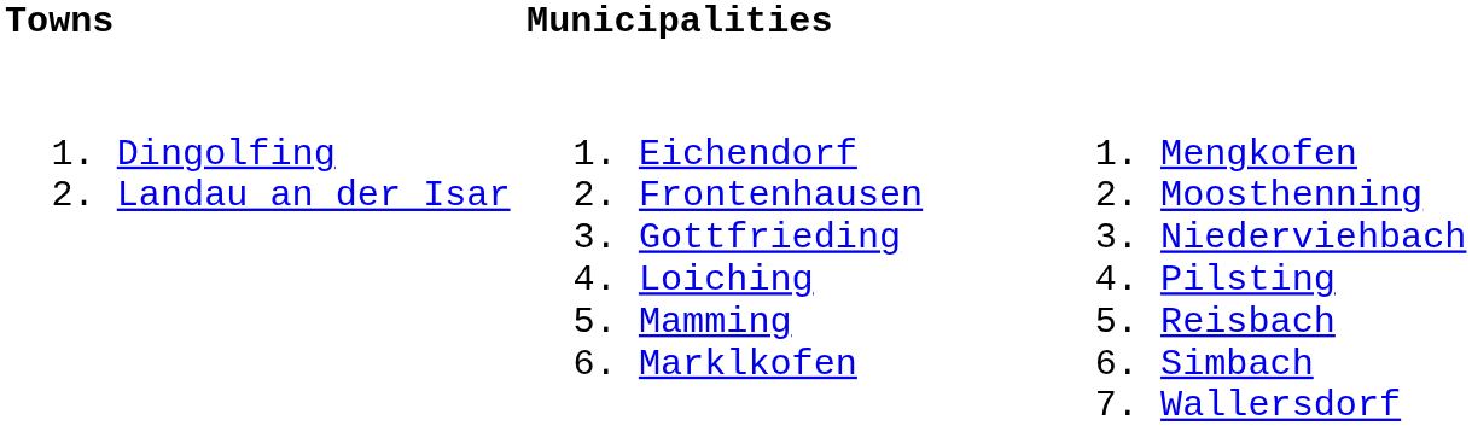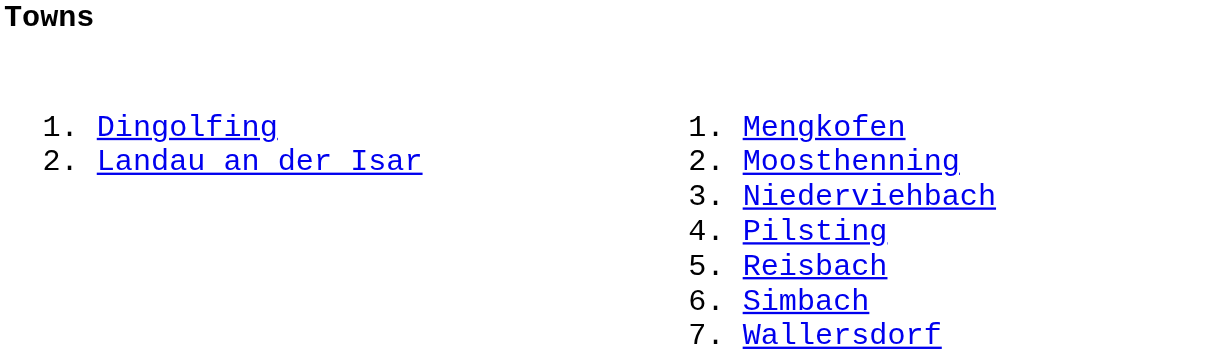- column: Municipalities | Eichendorf Frontenhausen Gottfrieding Loiching Mamming Marklkofen
